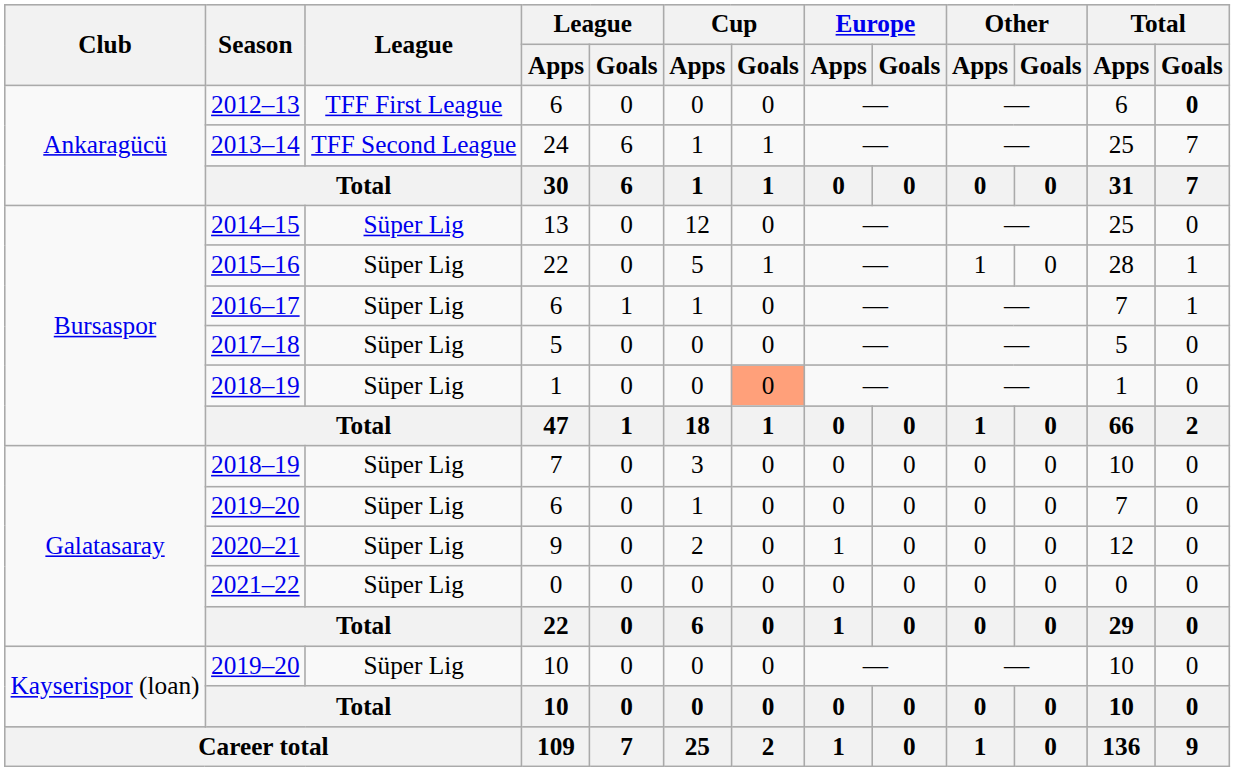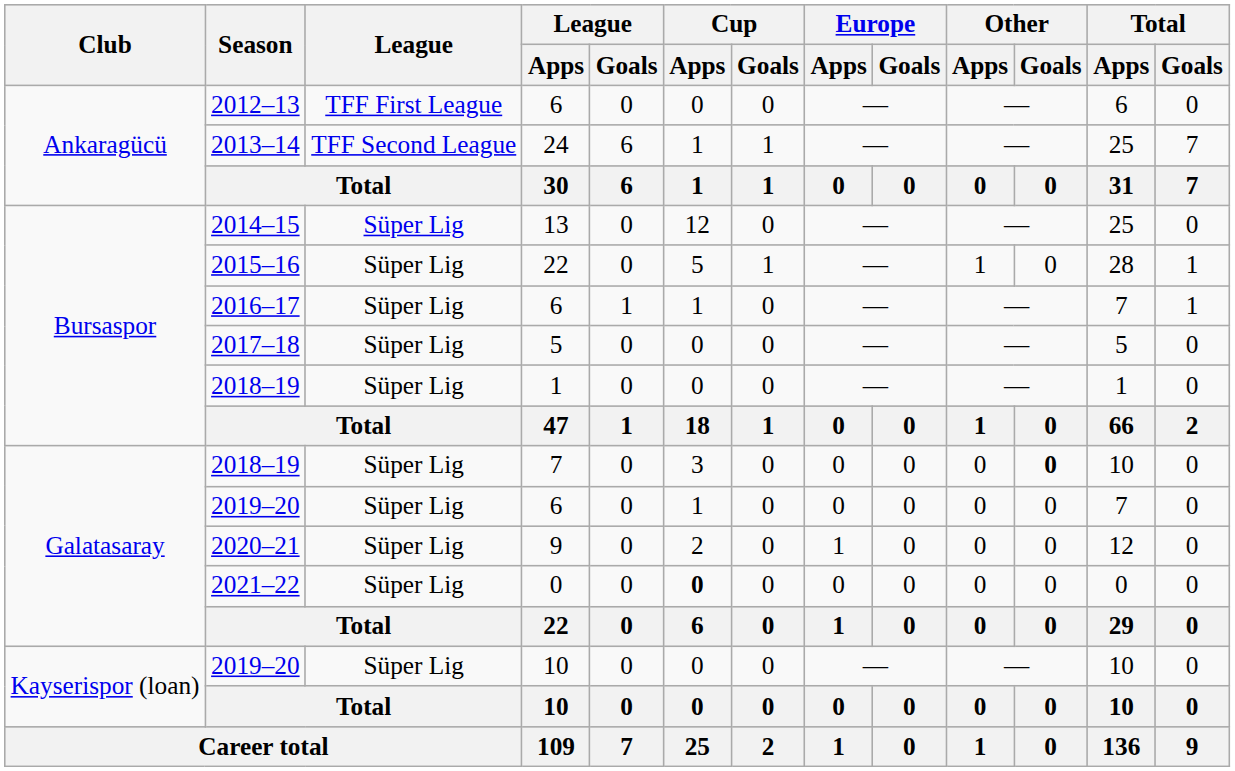2012–13 | Total / Goals: bold -> normal
2018–19 / 1 | Cup / Goals: lightsalmon background -> no background
2018–19 / 7 | Other / Goals: normal -> bold
2021–22 | Cup / Apps: normal -> bold
